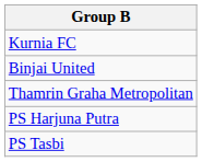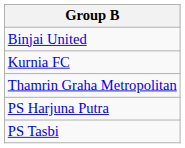row 2 | column 1: Kurnia FC -> Binjai United
row 3 | column 1: Binjai United -> Kurnia FC
